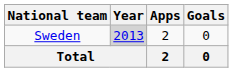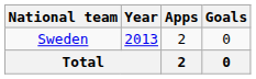Sweden | Year: lightgrey background -> no background
